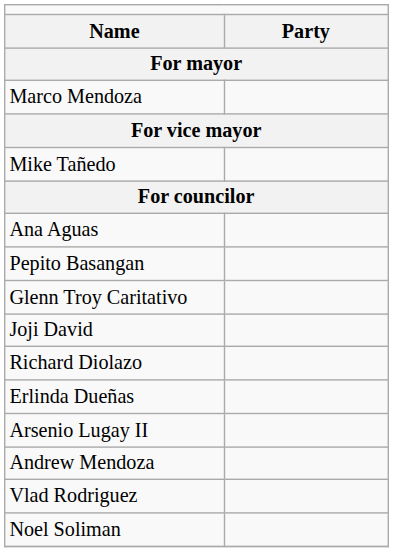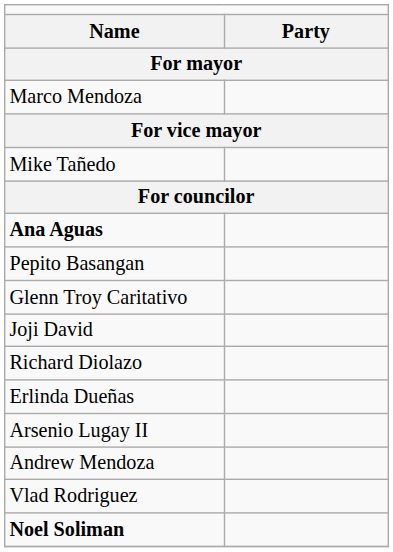Ana Aguas | column 1: normal -> bold
Noel Soliman | column 1: normal -> bold
